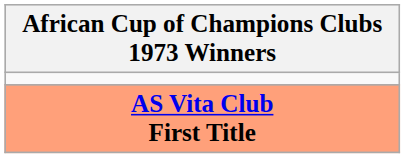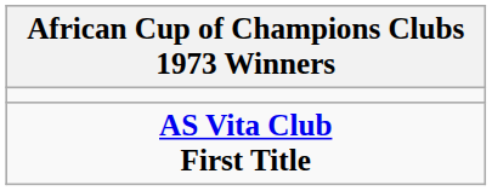row 3 | column 1: lightsalmon background -> no background
